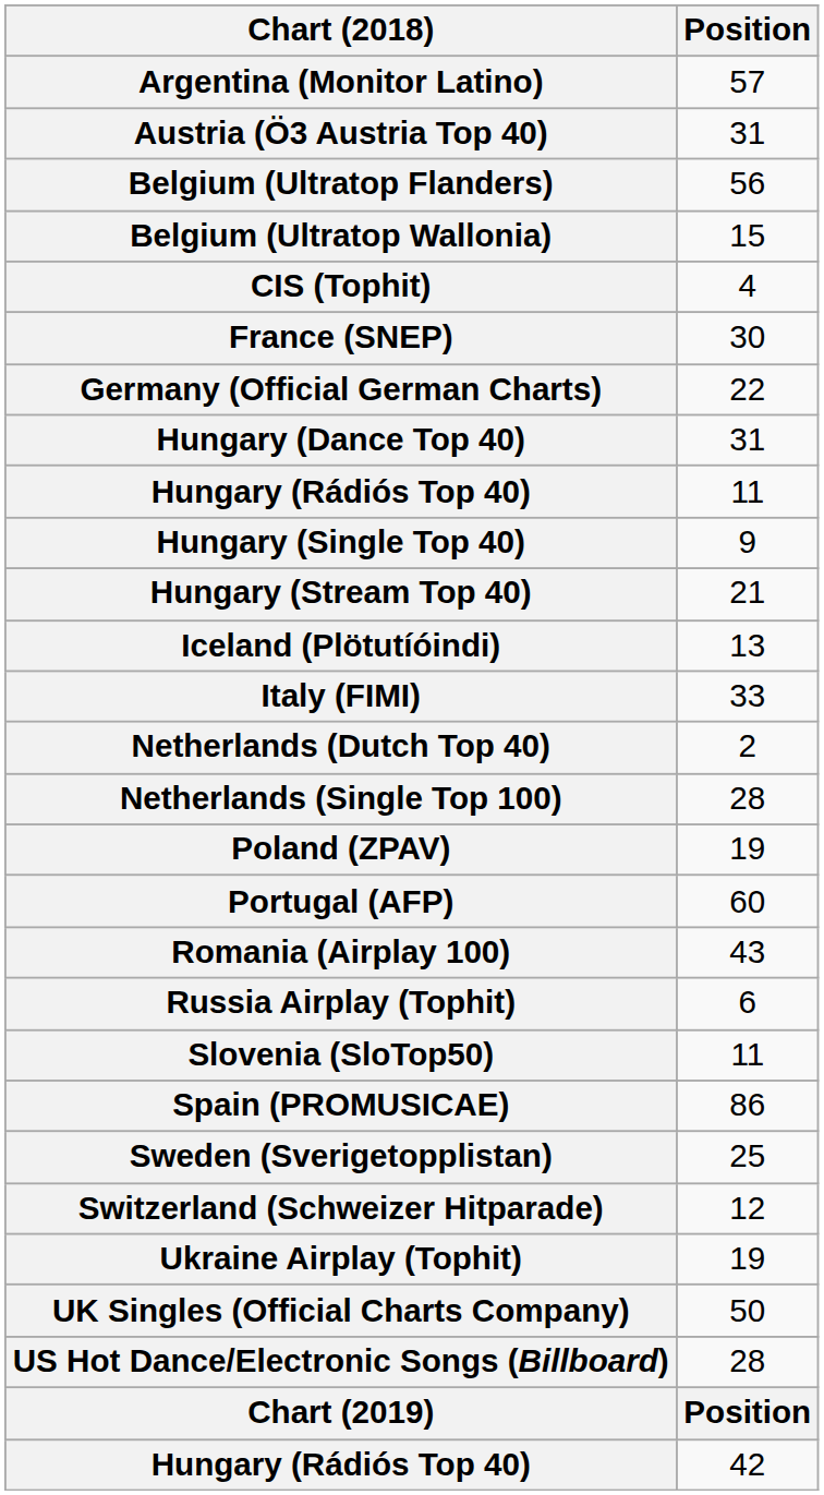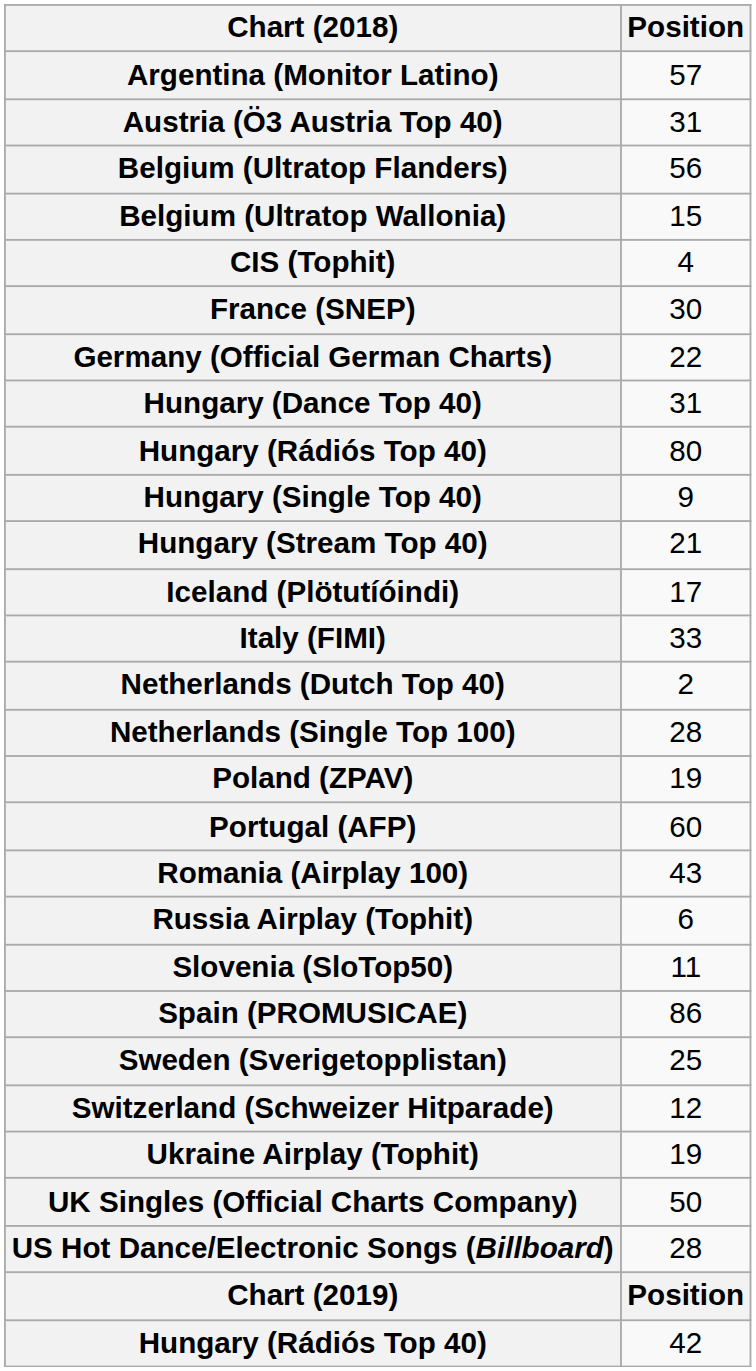row 10 | Position: 11 -> 80
row 13 | Position: 13 -> 17
